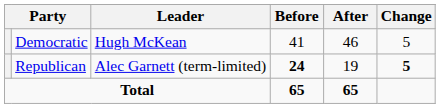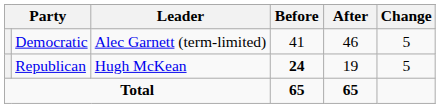Democratic | Leader: Hugh McKean -> Alec Garnett (term-limited)
Republican | Leader: Alec Garnett (term-limited) -> Hugh McKean
Republican | Change: bold -> normal
